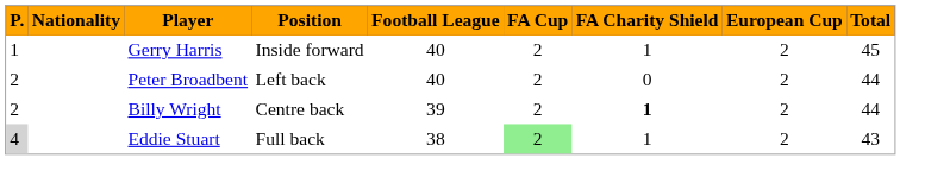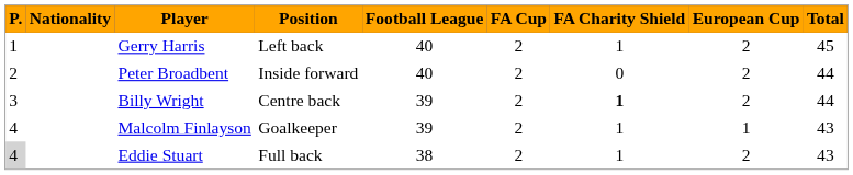Gerry Harris | Position: Inside forward -> Left back
Peter Broadbent | Position: Left back -> Inside forward
Billy Wright | P.: 2 -> 3
+ row: 4 | Malcolm Finlayson | Goalkeeper | 39 | 2 | 1 | 1 | 43
Eddie Stuart | FA Cup: lightgreen background -> no background
